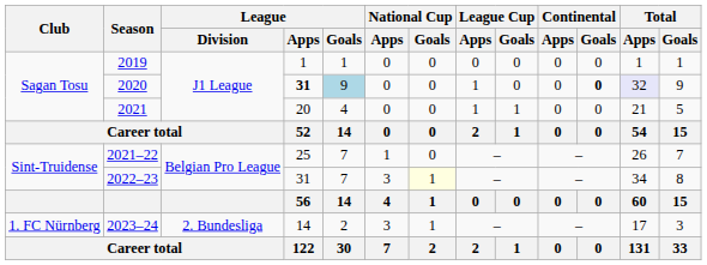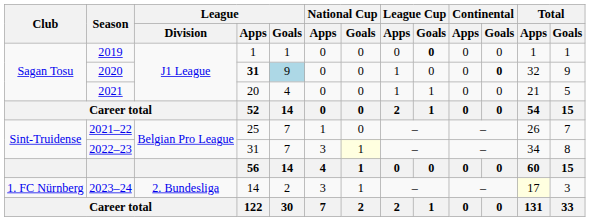2019 | League Cup / Goals: normal -> bold
2020 | Total / Apps: lavender background -> no background
2023–24 | Total / Apps: no background -> lightyellow background
